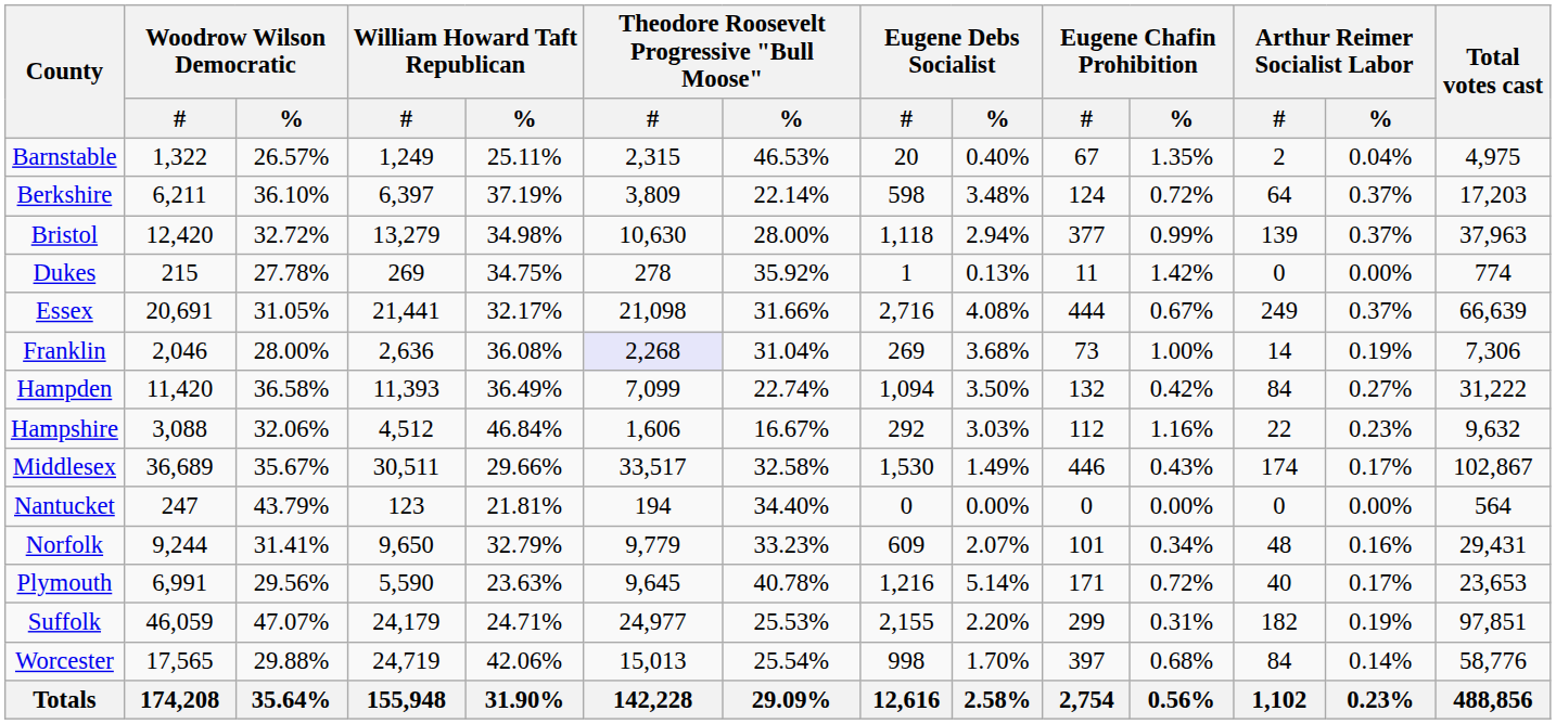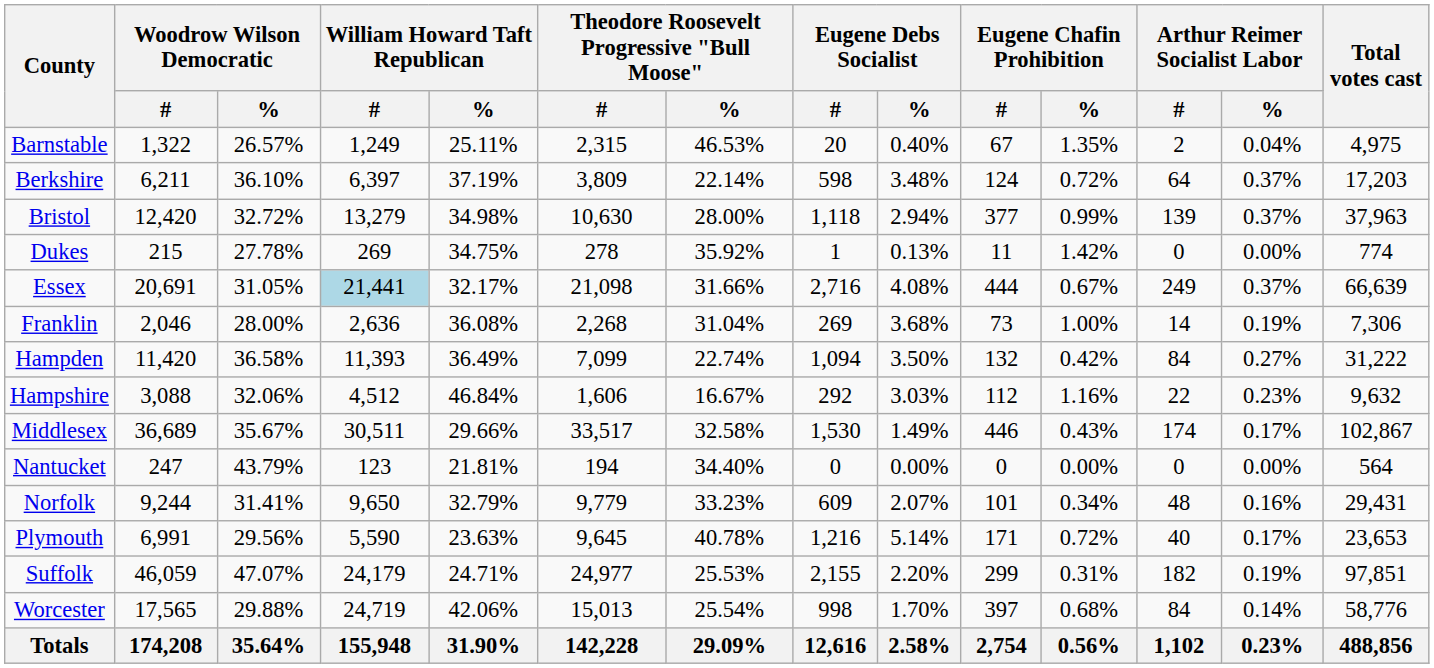Essex | William Howard Taft Republican / #: no background -> lightblue background
Franklin | Theodore Roosevelt Progressive "Bull Moose" / #: lavender background -> no background
